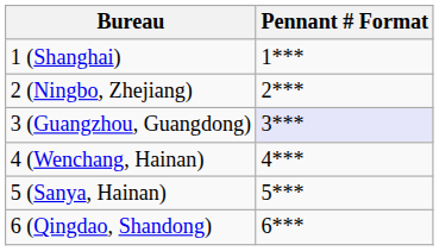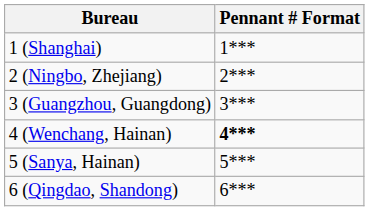3 (Guangzhou, Guangdong) | Pennant # Format: lavender background -> no background
4 (Wenchang, Hainan) | Pennant # Format: normal -> bold
